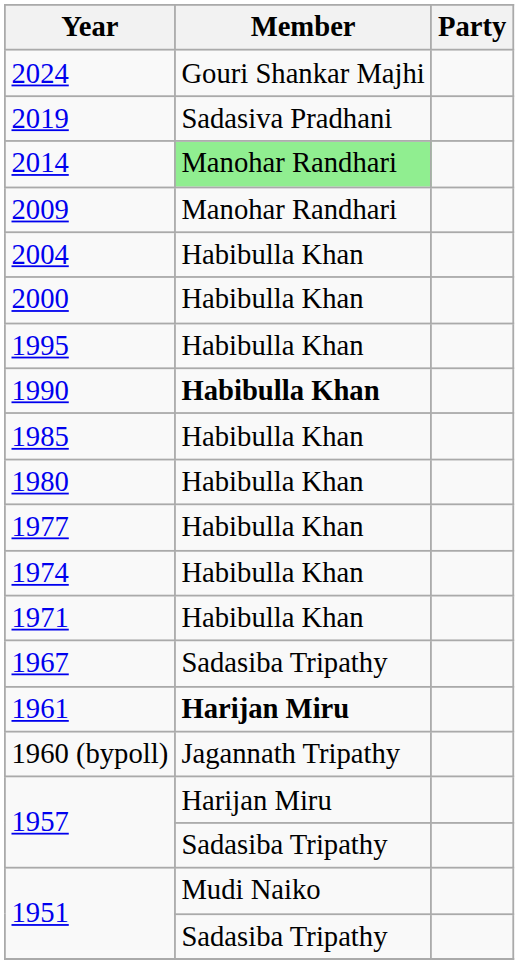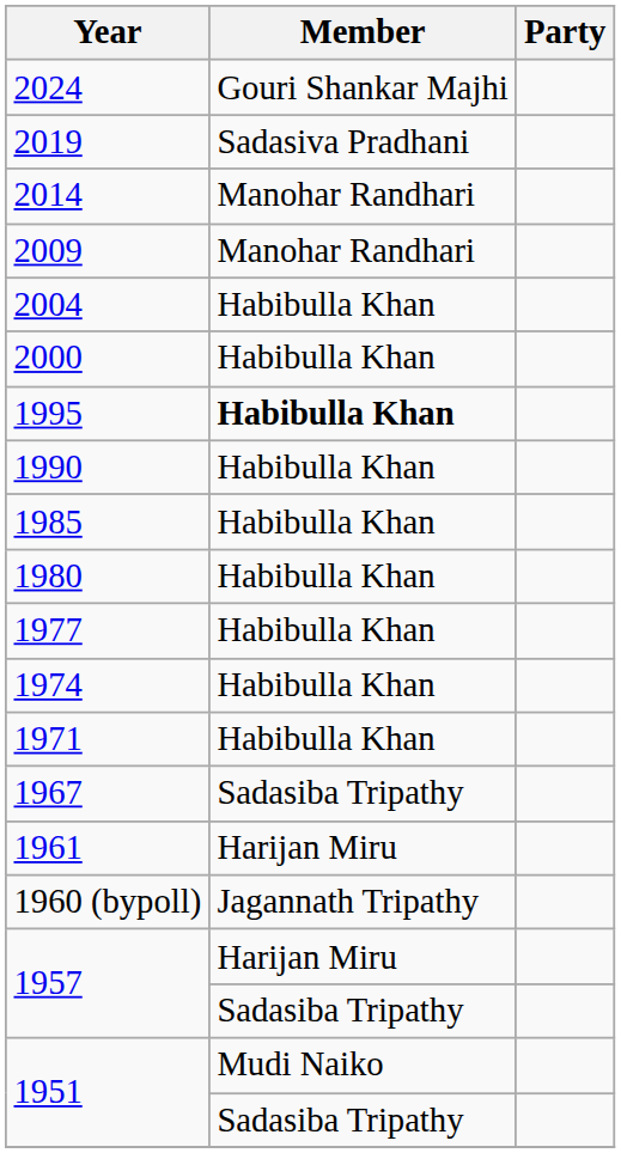2014 | Member: lightgreen background -> no background
1995 | Member: normal -> bold
1990 | Member: bold -> normal
1961 | Member: bold -> normal
